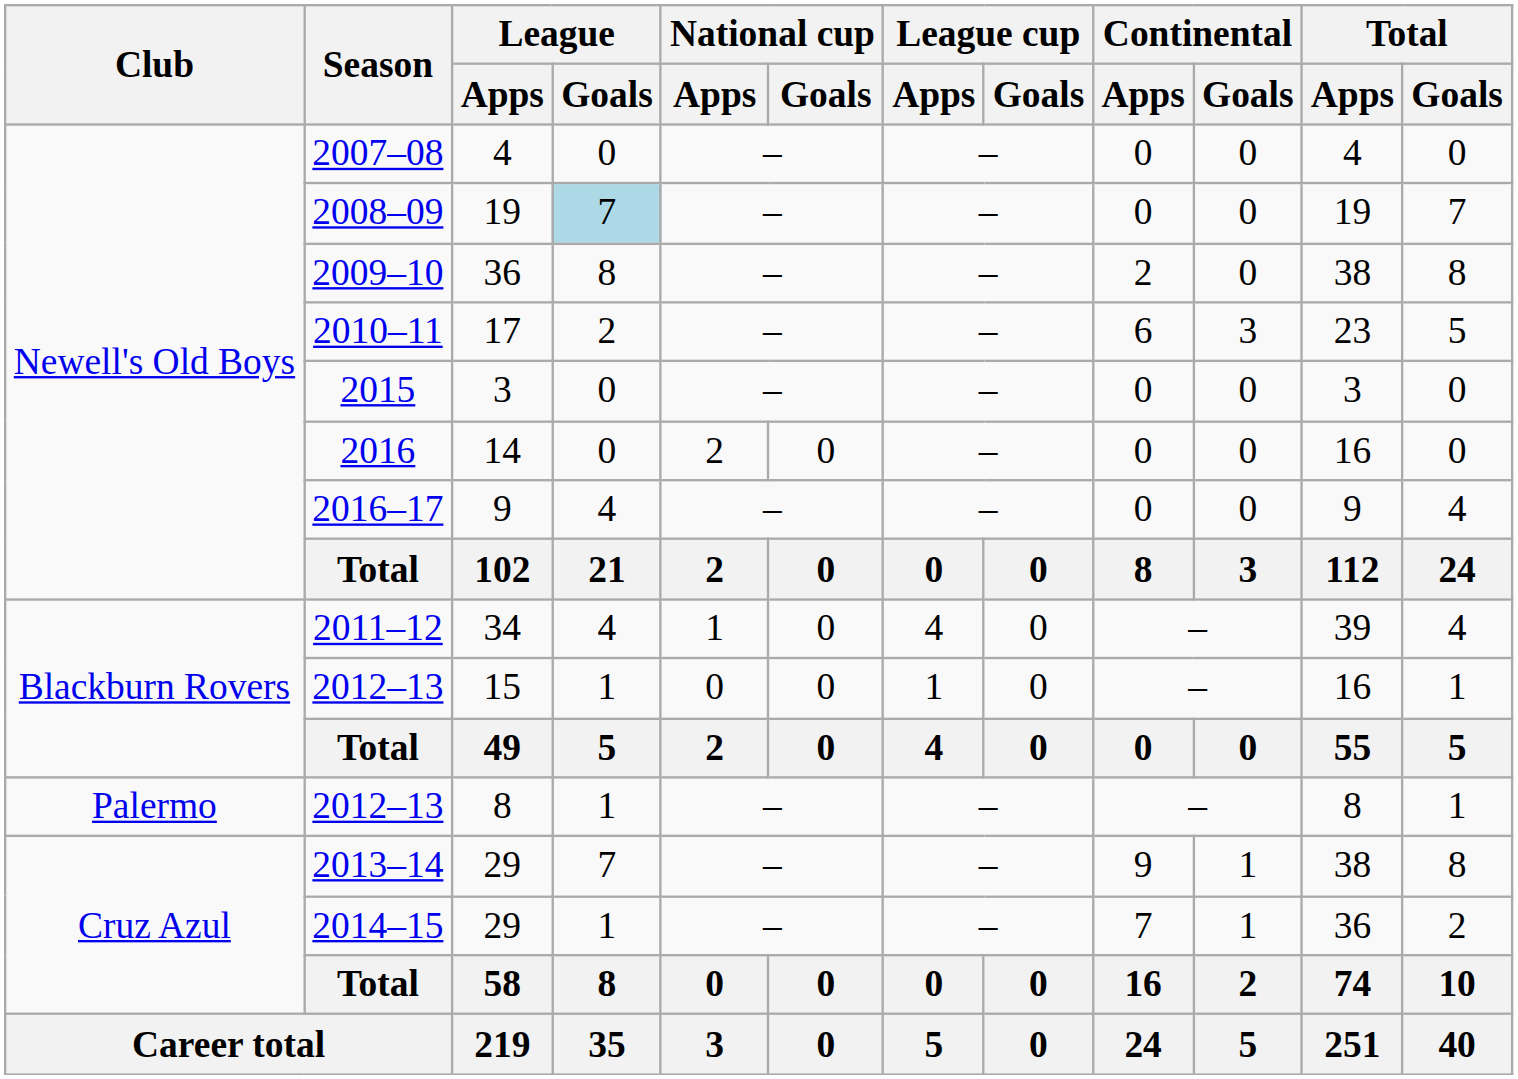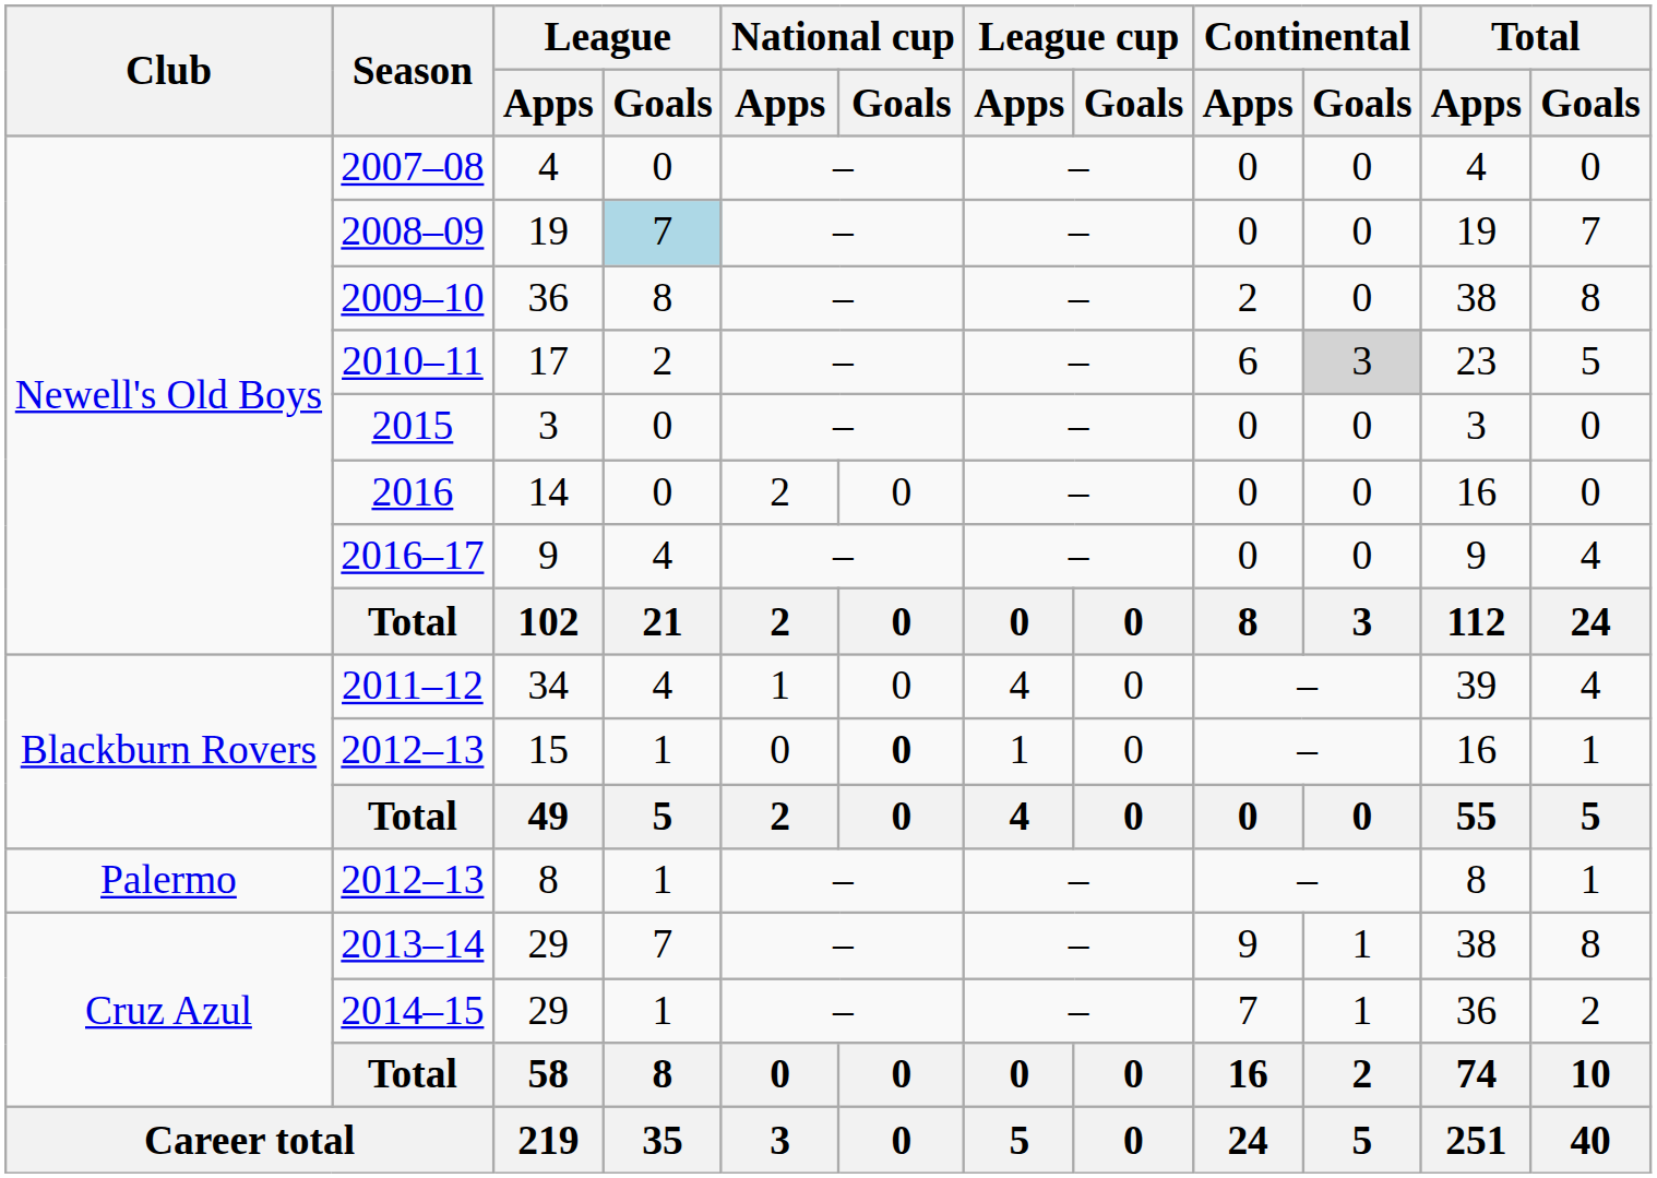2010–11 | Continental / Goals: no background -> lightgrey background
2012–13 / 15 | National cup / Goals: normal -> bold
